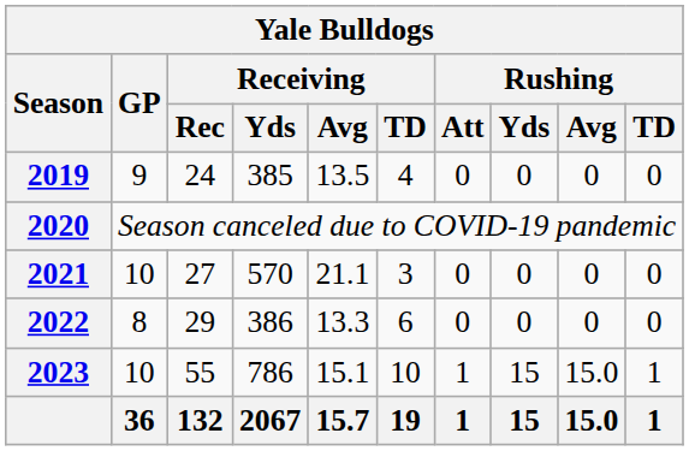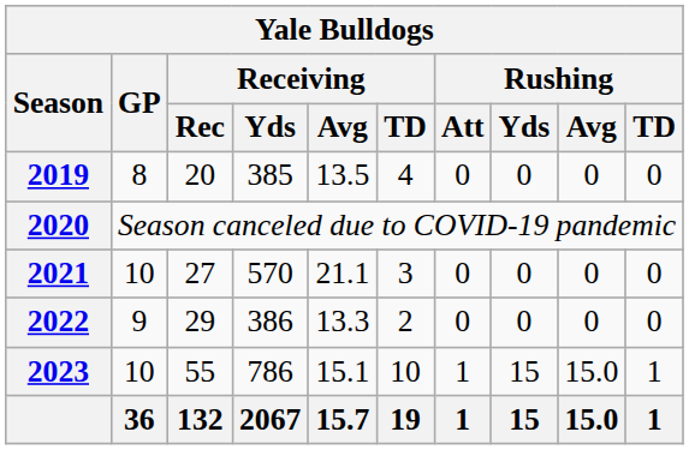2019 | GP: 9 -> 8
2019 | Receiving / Rec: 24 -> 20
2022 | GP: 8 -> 9
2022 | Receiving / TD: 6 -> 2
